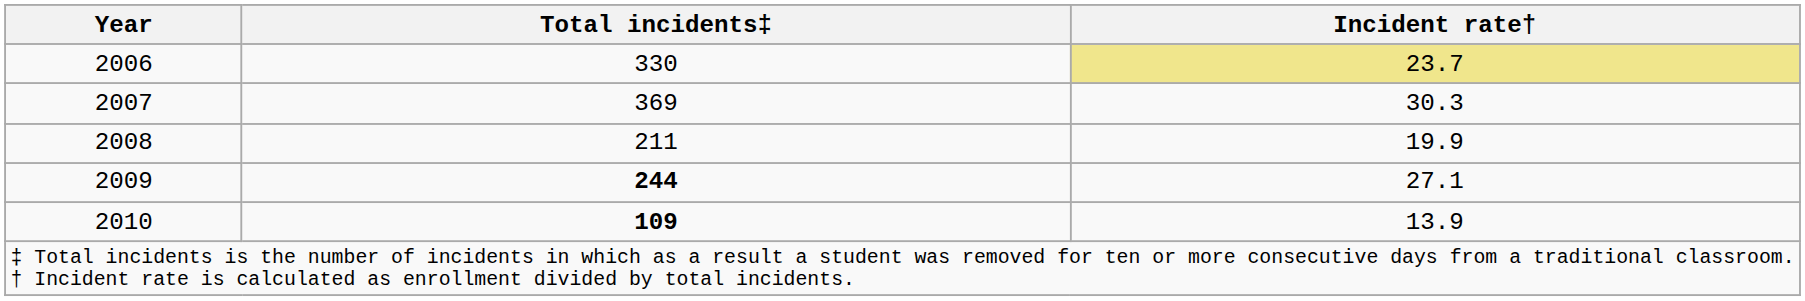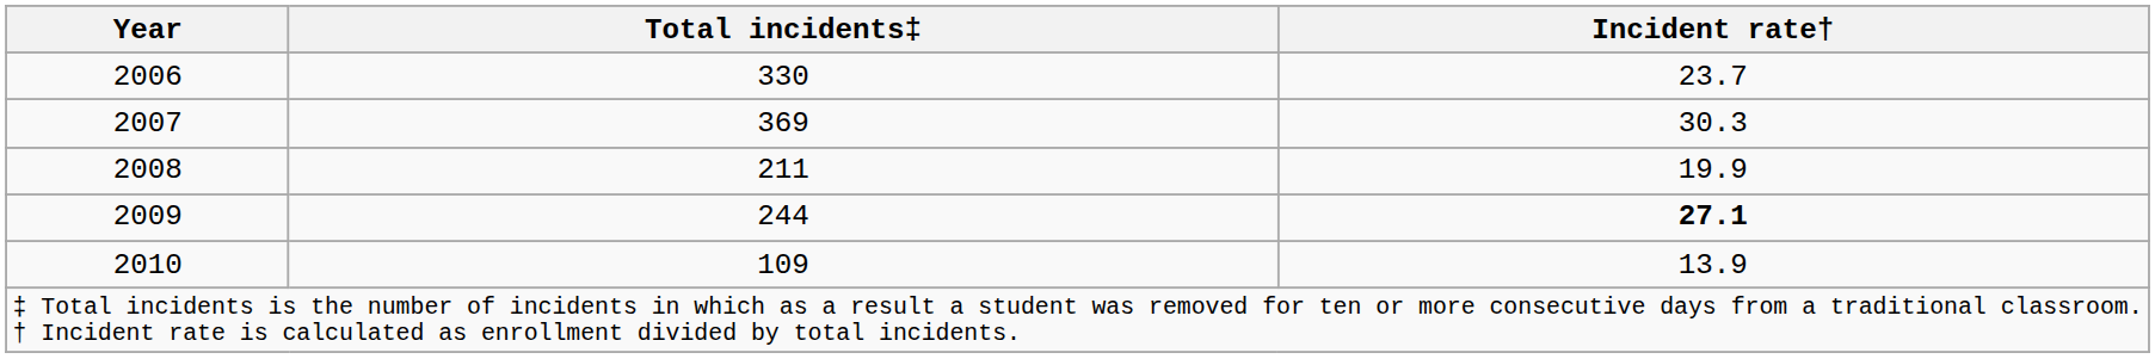2006 | Incident rate†: khaki background -> no background
2009 | Total incidents‡: bold -> normal
2009 | Incident rate†: normal -> bold
2010 | Total incidents‡: bold -> normal
